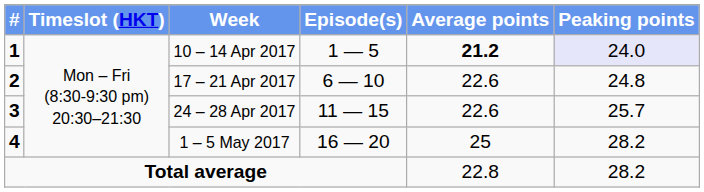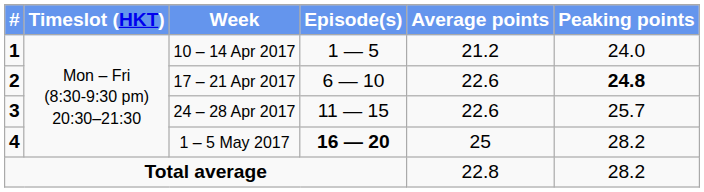10 – 14 Apr 2017 | Average points: bold -> normal
10 – 14 Apr 2017 | Peaking points: lavender background -> no background
17 – 21 Apr 2017 | Peaking points: normal -> bold
1 – 5 May 2017 | Episode(s): normal -> bold
